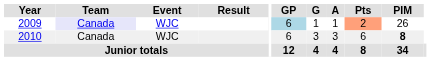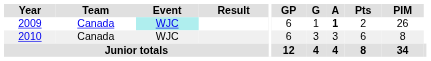2009 | Team: lavender background -> no background
2009 | Event: no background -> paleturquoise background
2009 | GP: lightblue background -> no background
2009 | A: normal -> bold
2009 | Pts: lightsalmon background -> no background
2010 | PIM: bold -> normal
